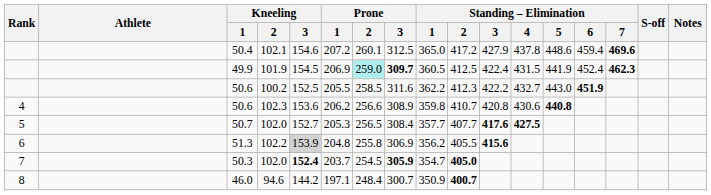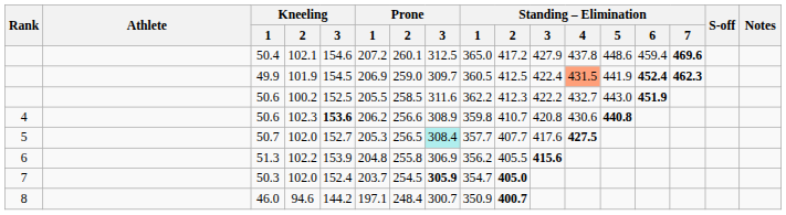49.9 | Prone / 2: paleturquoise background -> no background
49.9 | Prone / 3: bold -> normal
49.9 | Standing – Elimination / 4: no background -> lightsalmon background
49.9 | Standing – Elimination / 6: normal -> bold
50.6 / 102.3 | Kneeling / 3: normal -> bold
50.7 | Prone / 3: no background -> paleturquoise background
50.7 | Standing – Elimination / 3: bold -> normal
51.3 | Kneeling / 3: lightgrey background -> no background
50.3 | Kneeling / 3: bold -> normal
